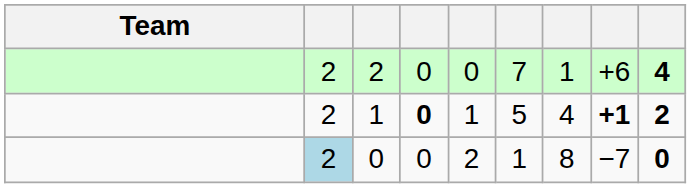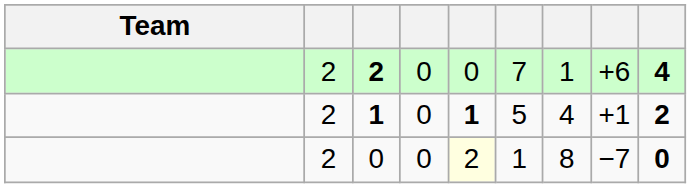row 2 | column 3: normal -> bold
row 3 | column 3: normal -> bold
row 3 | column 4: bold -> normal
row 3 | column 5: normal -> bold
row 3 | column 8: bold -> normal
row 4 | column 2: lightblue background -> no background
row 4 | column 5: no background -> lightyellow background
